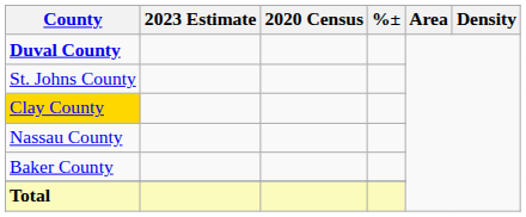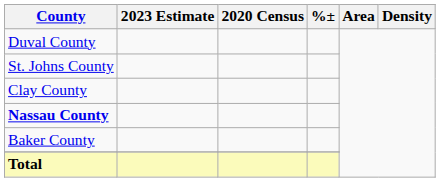Duval County | County: bold -> normal
Clay County | County: gold background -> no background
Nassau County | County: normal -> bold
